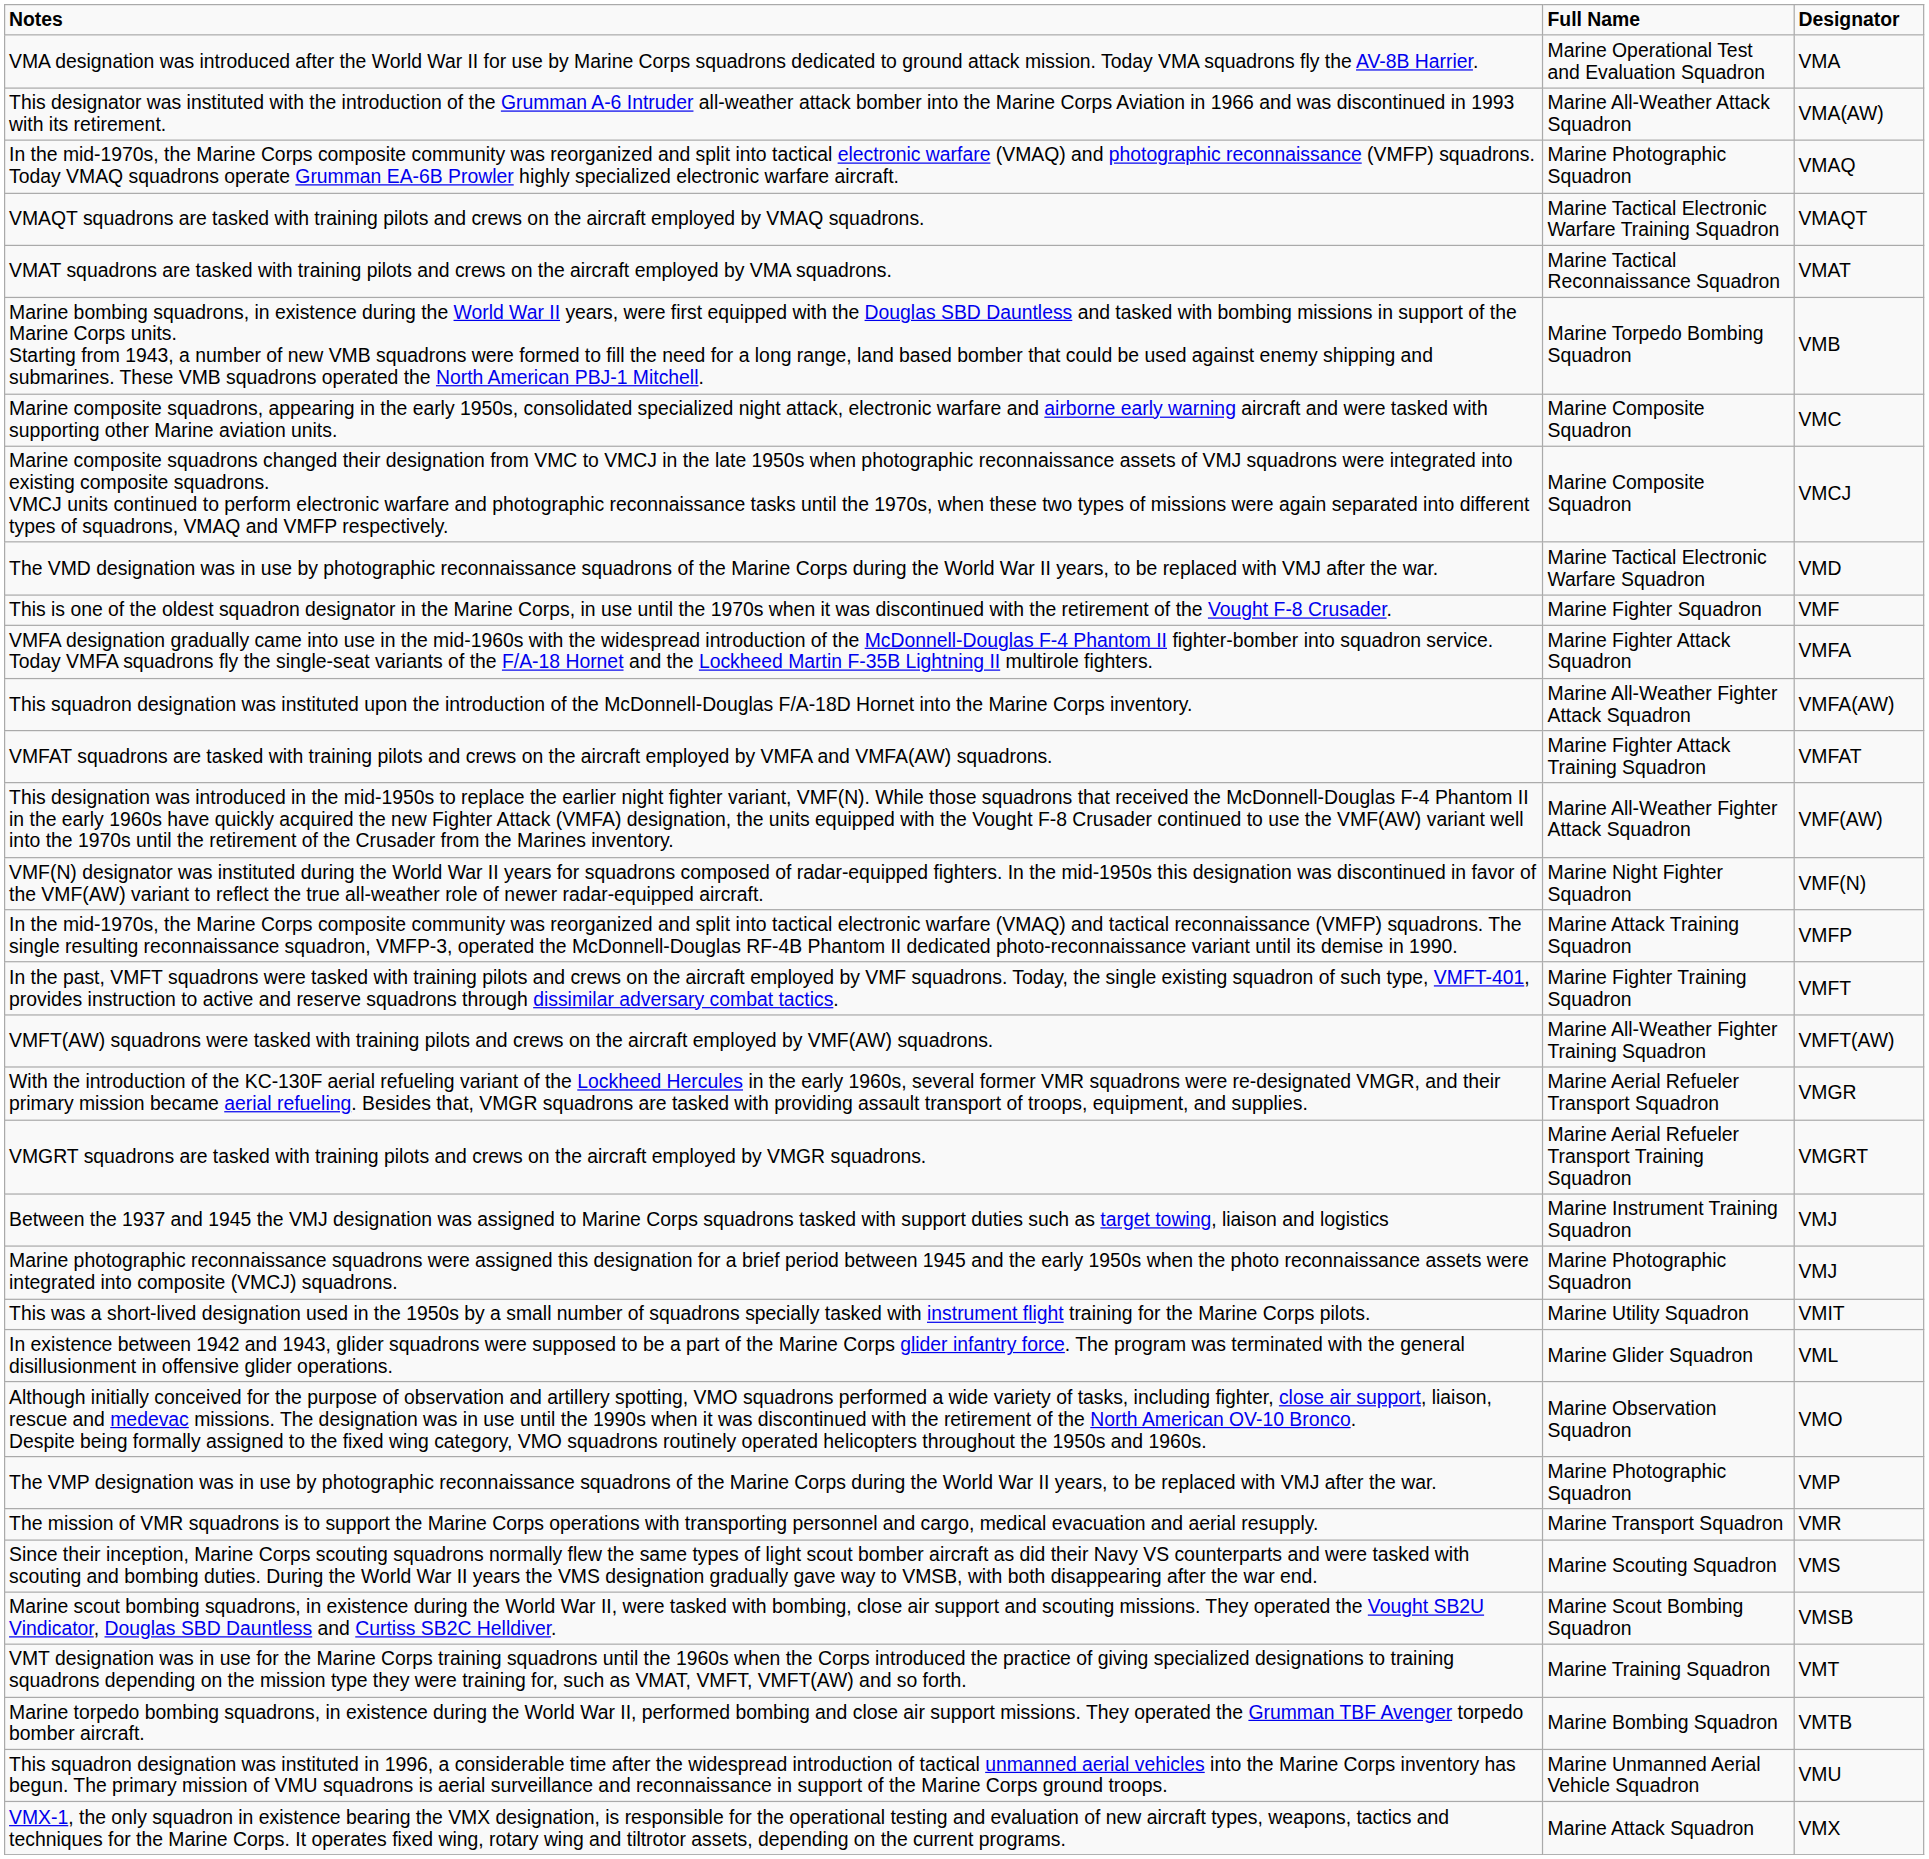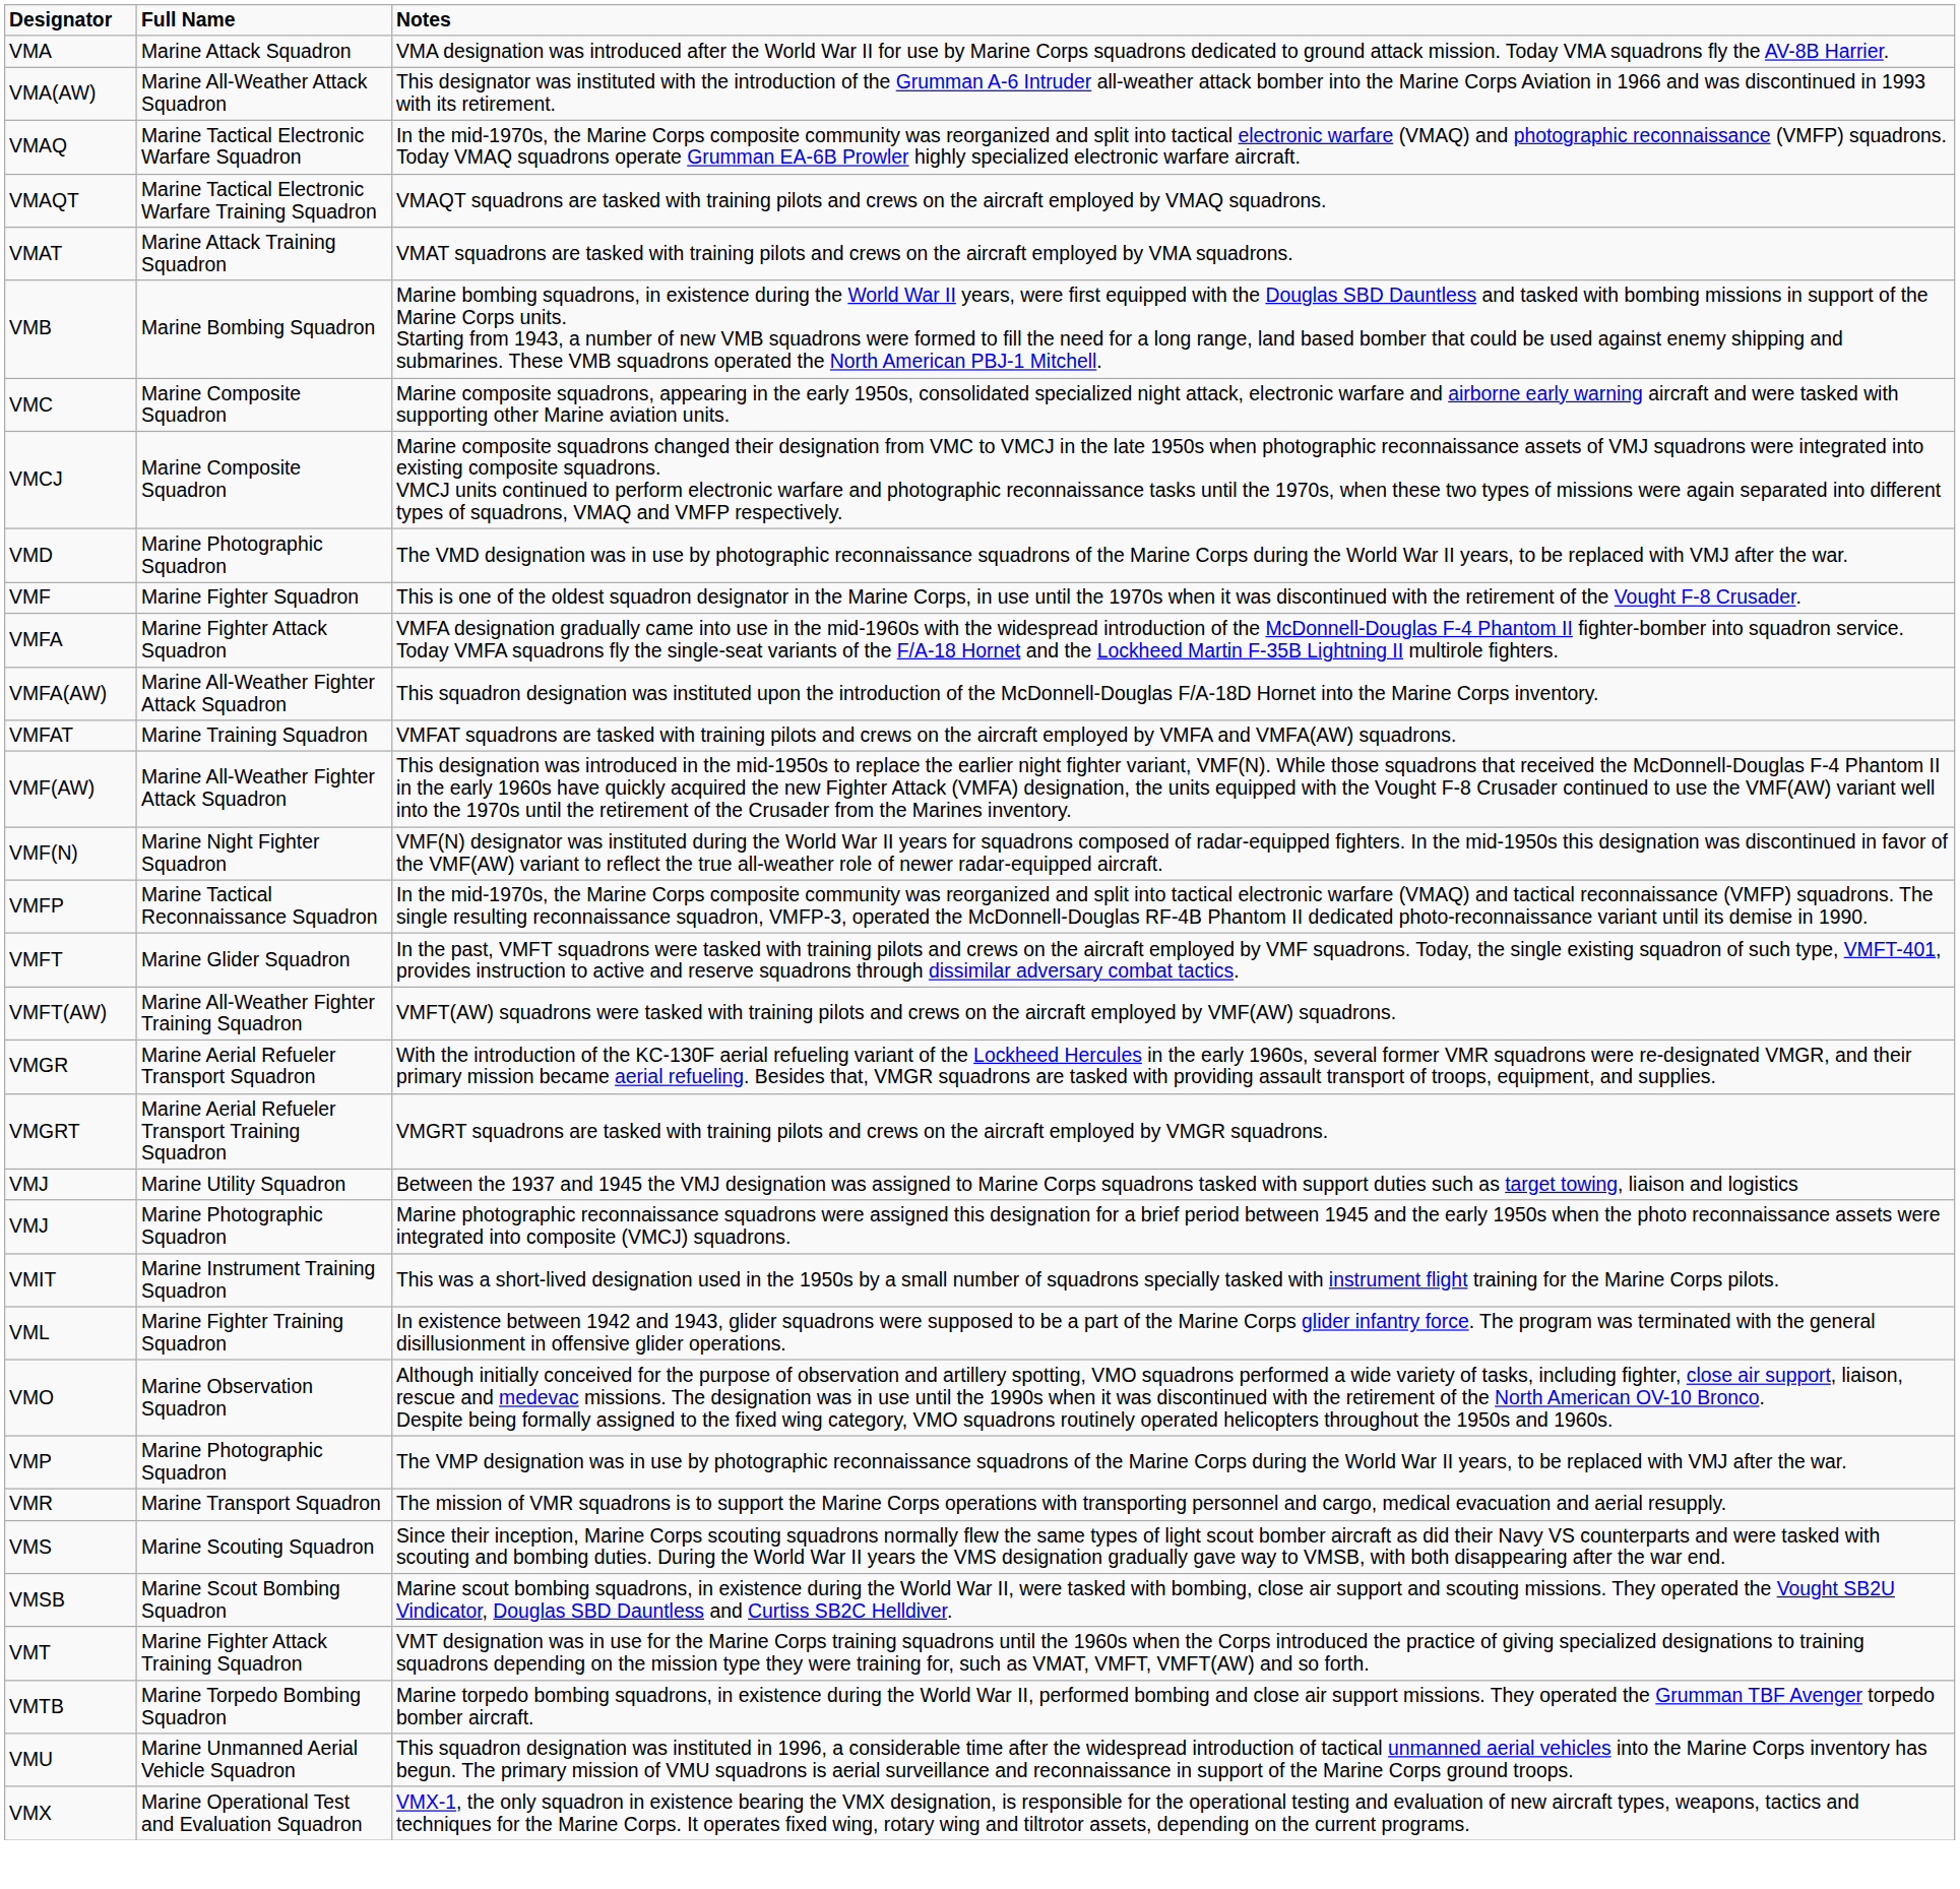columns swapped: Designator <-> Notes
row 2 | Full Name: Marine Operational Test and Evaluation Squadron -> Marine Attack Squadron
row 4 | Full Name: Marine Photographic Squadron -> Marine Tactical Electronic Warfare Squadron
row 6 | Full Name: Marine Tactical Reconnaissance Squadron -> Marine Attack Training Squadron
row 7 | Full Name: Marine Torpedo Bombing Squadron -> Marine Bombing Squadron
row 10 | Full Name: Marine Tactical Electronic Warfare Squadron -> Marine Photographic Squadron
row 14 | Full Name: Marine Fighter Attack Training Squadron -> Marine Training Squadron
row 17 | Full Name: Marine Attack Training Squadron -> Marine Tactical Reconnaissance Squadron
row 18 | Full Name: Marine Fighter Training Squadron -> Marine Glider Squadron
row 22 | Full Name: Marine Instrument Training Squadron -> Marine Utility Squadron
row 24 | Full Name: Marine Utility Squadron -> Marine Instrument Training Squadron
row 25 | Full Name: Marine Glider Squadron -> Marine Fighter Training Squadron
row 31 | Full Name: Marine Training Squadron -> Marine Fighter Attack Training Squadron
row 32 | Full Name: Marine Bombing Squadron -> Marine Torpedo Bombing Squadron
row 34 | Full Name: Marine Attack Squadron -> Marine Operational Test and Evaluation Squadron
